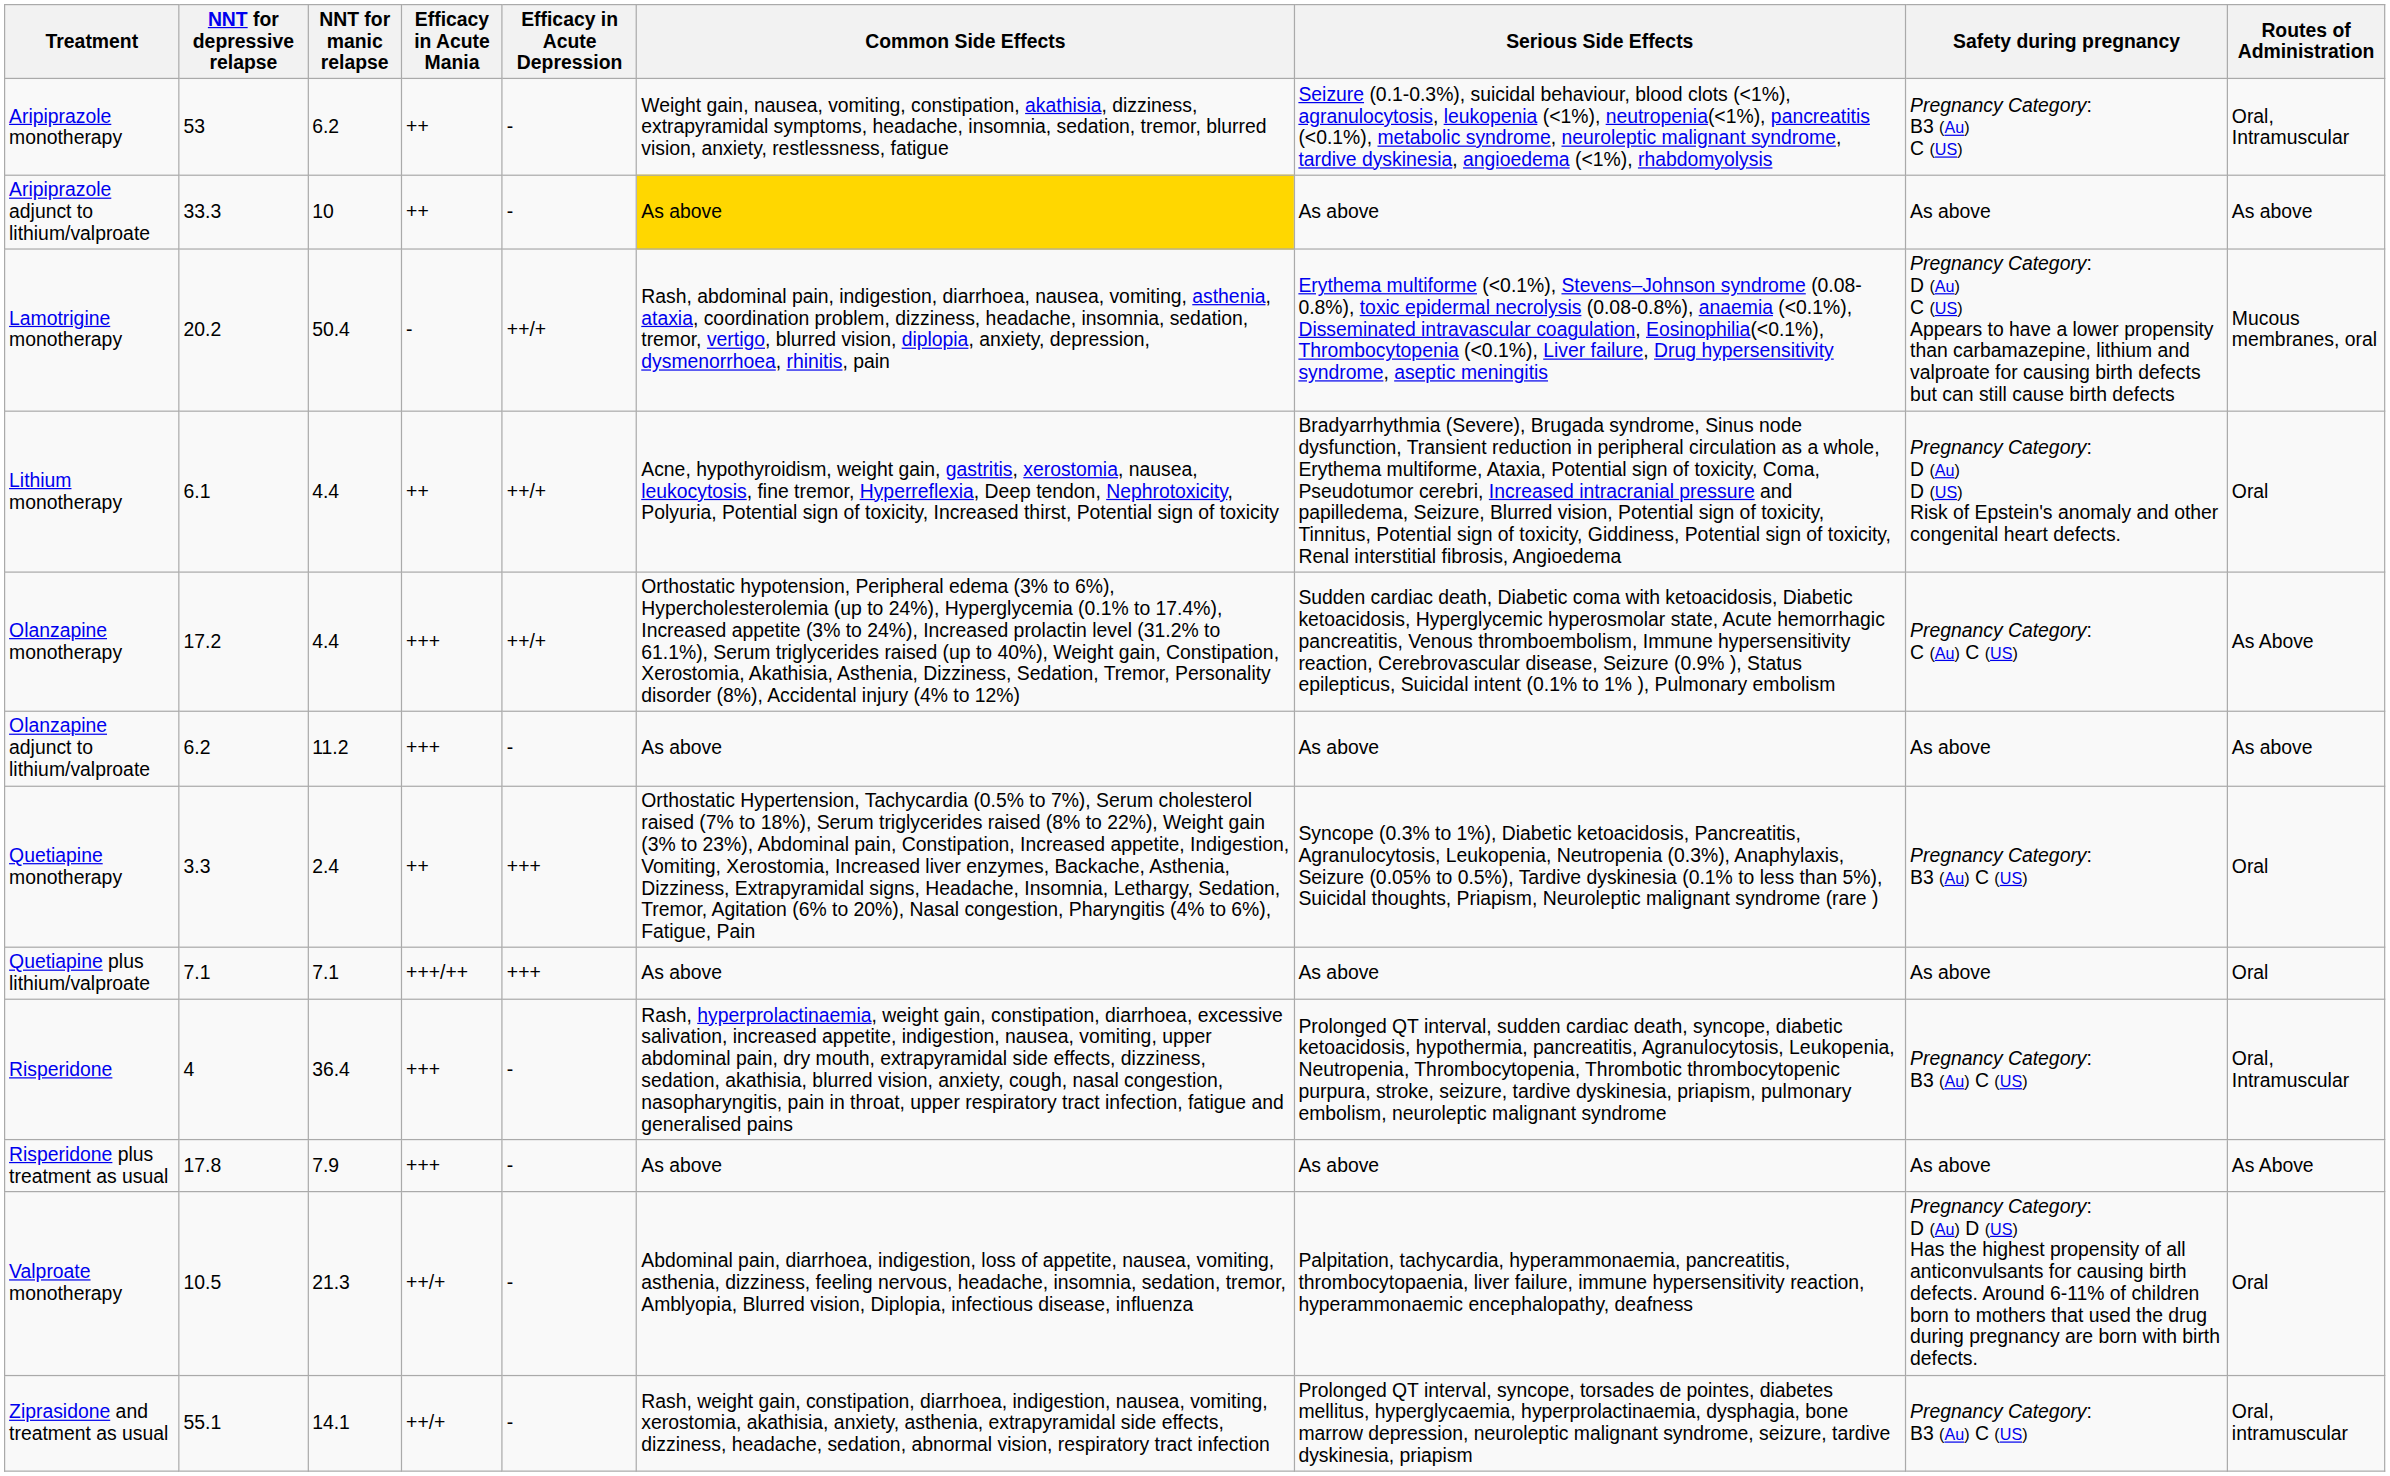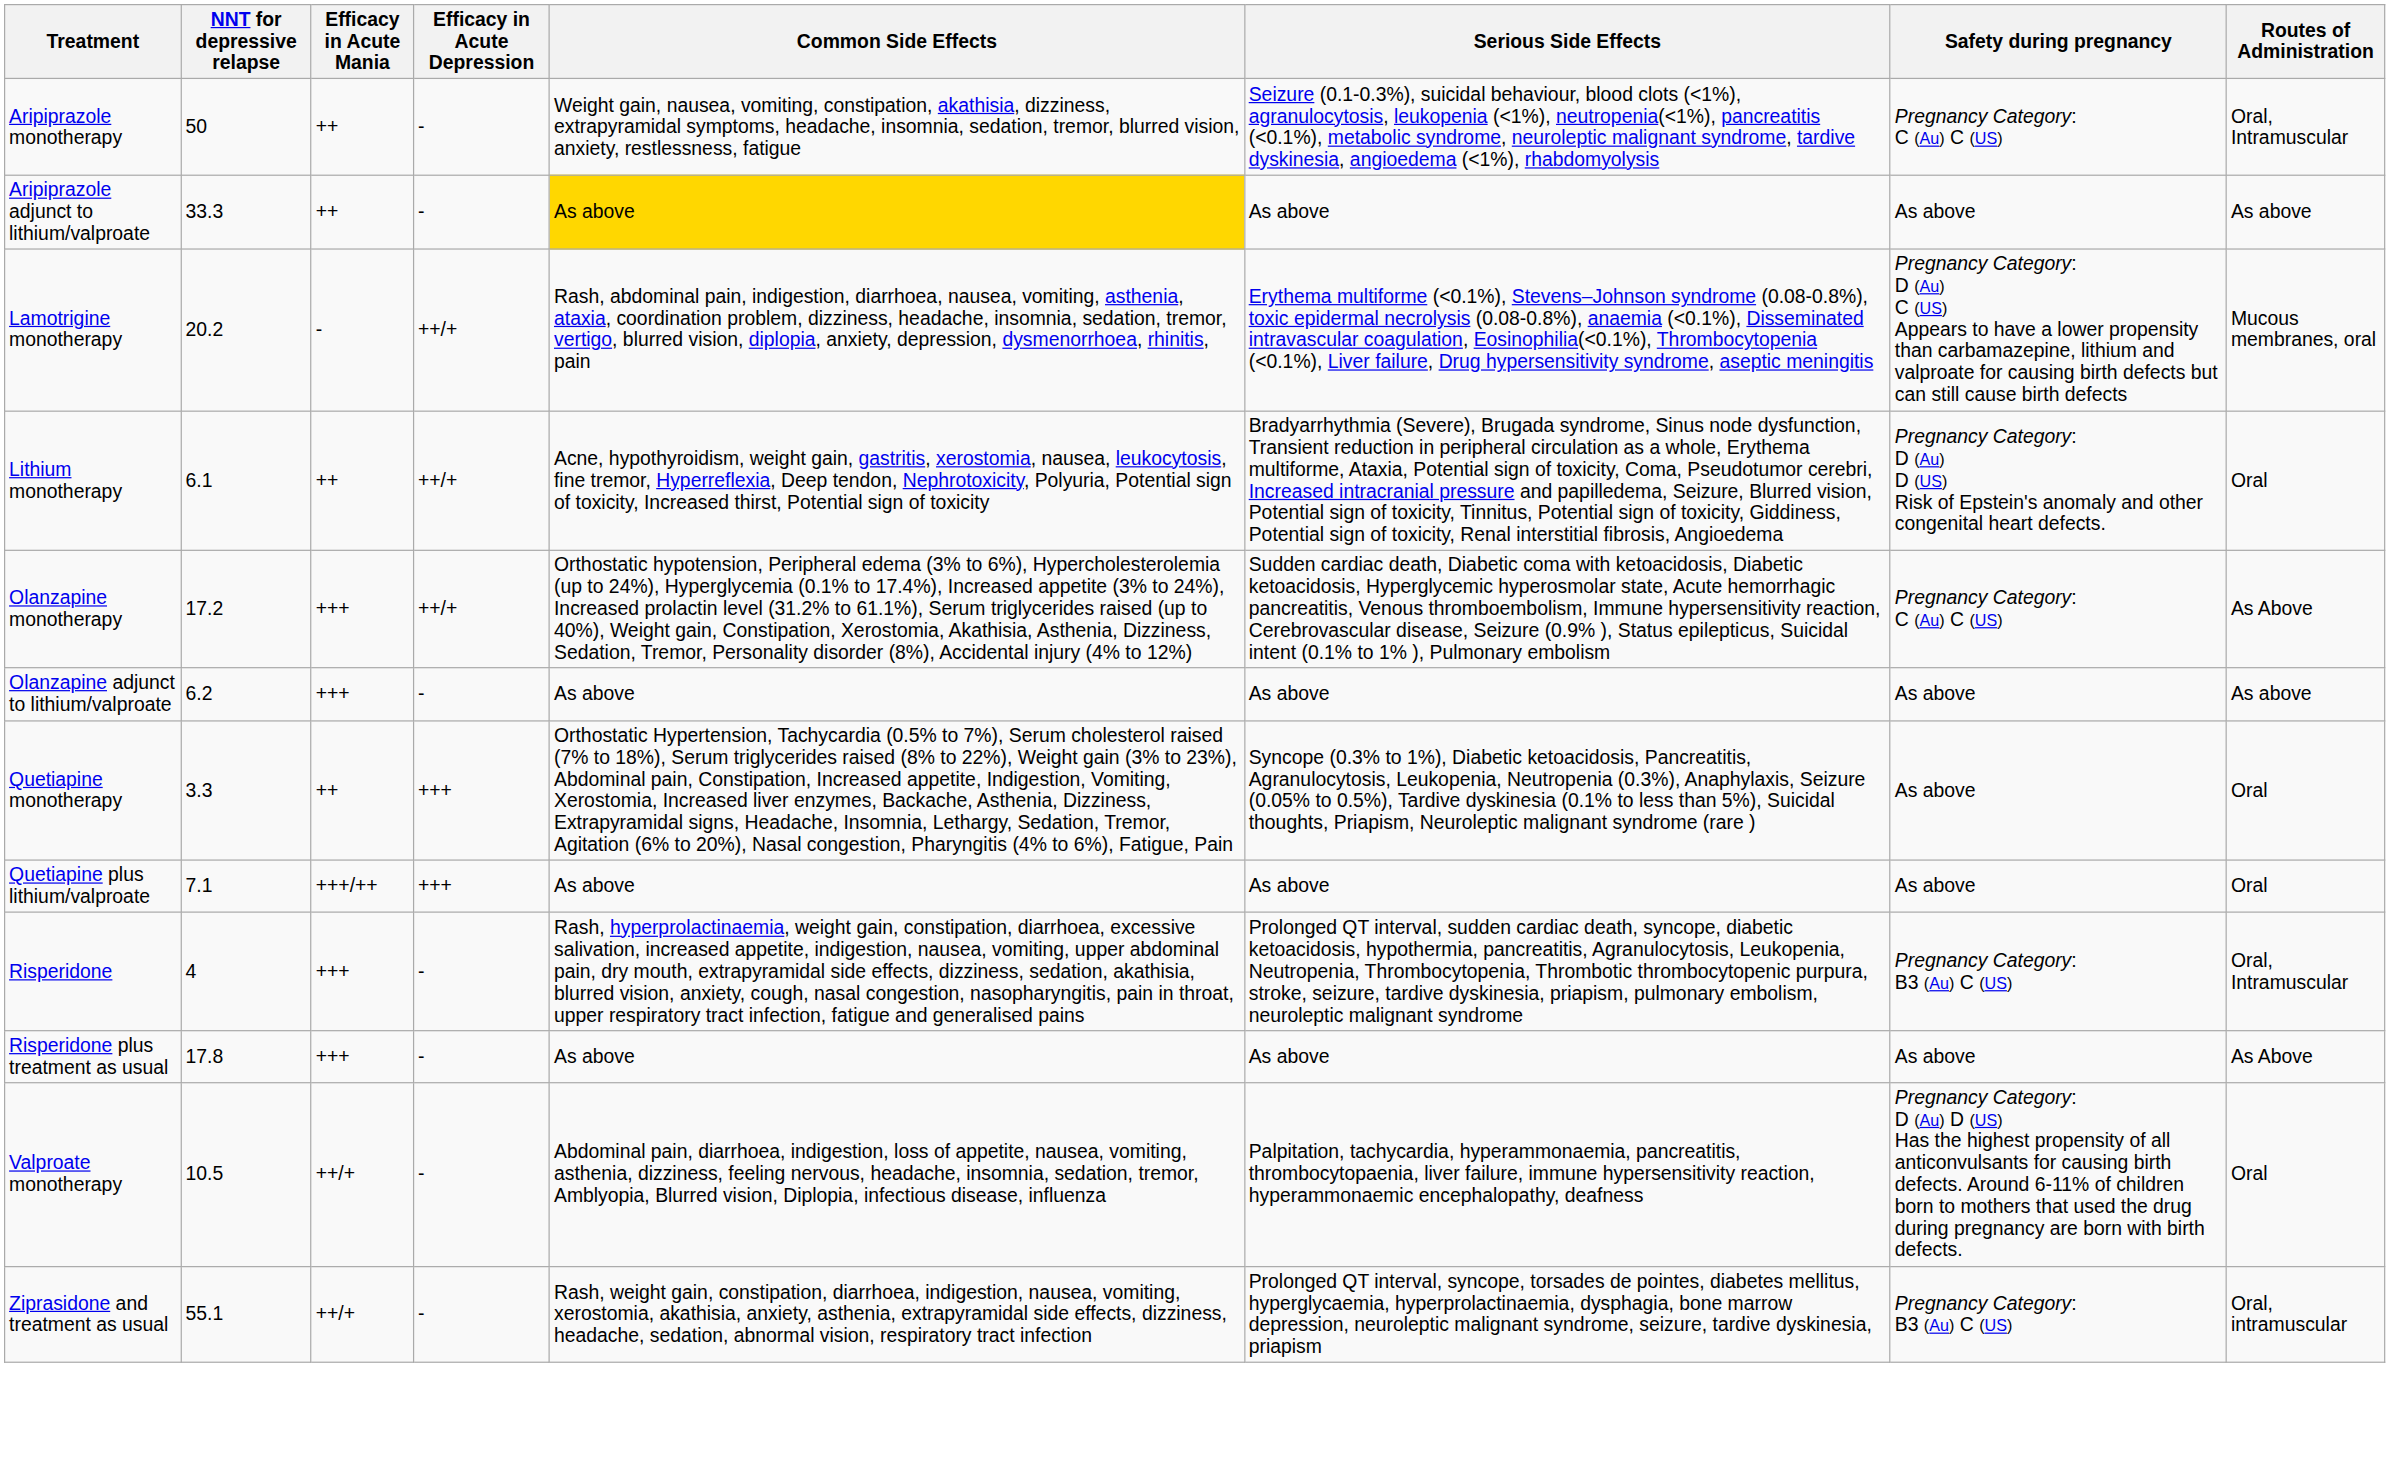- column: NNT for manic relapse | 6.2 | 10 | 50.4 | 4.4 | 4.4 | 11.2 | 2.4 | 7.1 | 36.4 | 7.9 | 21.3 | 14.1
Aripiprazole monotherapy | NNT for depressive relapse: 53 -> 50
Aripiprazole monotherapy | Safety during pregnancy: Pregnancy Category: B3 (Au) C (US) -> Pregnancy Category: C (Au) C (US)
Quetiapine monotherapy | Safety during pregnancy: Pregnancy Category: B3 (Au) C (US) -> As above
